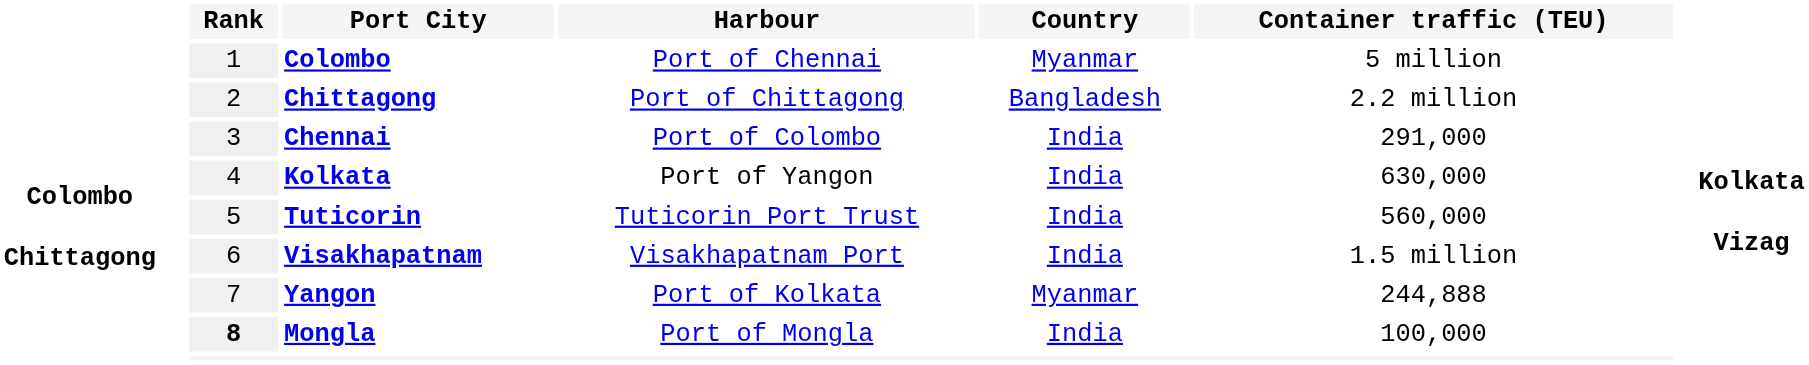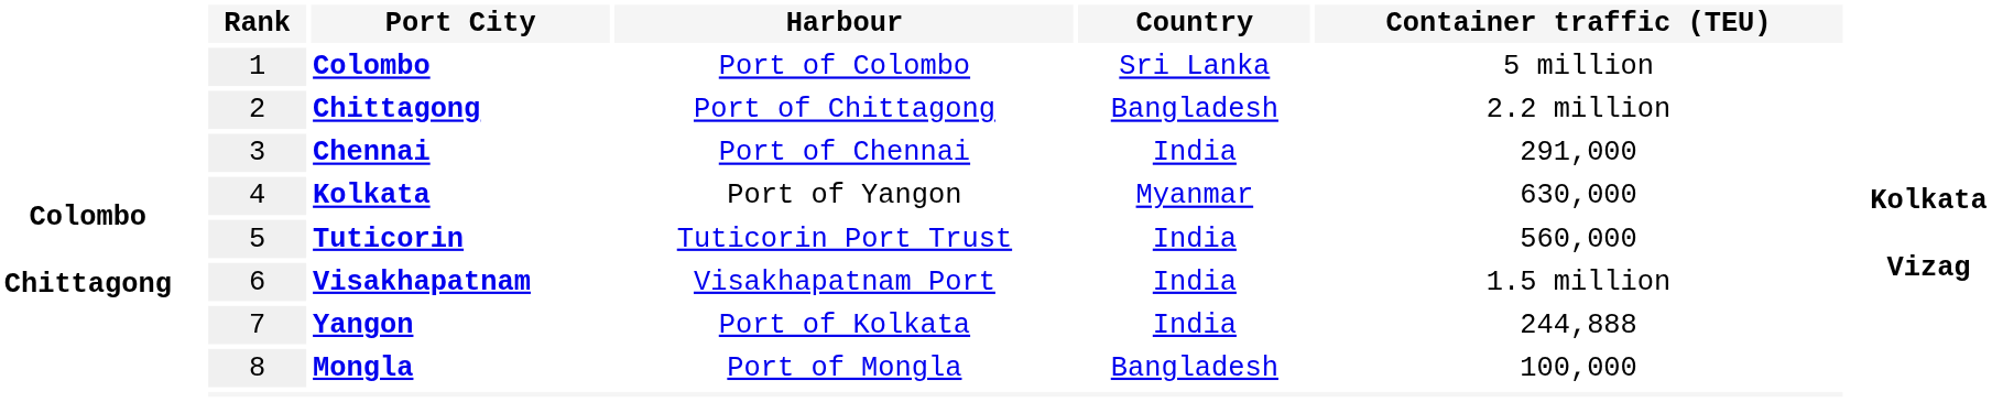Colombo | Harbour: Port of Chennai -> Port of Colombo
Colombo | Country: Myanmar -> Sri Lanka
Chennai | Harbour: Port of Colombo -> Port of Chennai
Kolkata | Country: India -> Myanmar
Yangon | Country: Myanmar -> India
Mongla | Rank: bold -> normal
Mongla | Country: India -> Bangladesh
